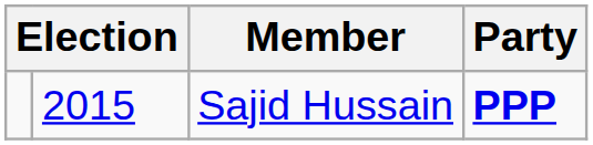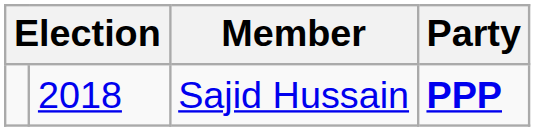Sajid Hussain | column 2: 2015 -> 2018
